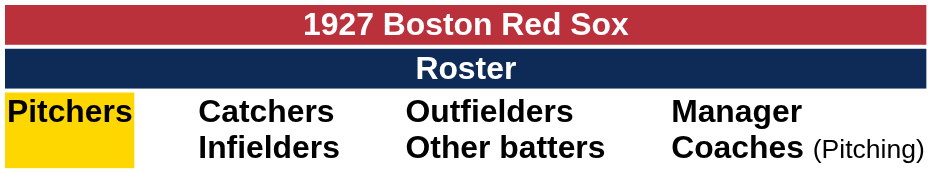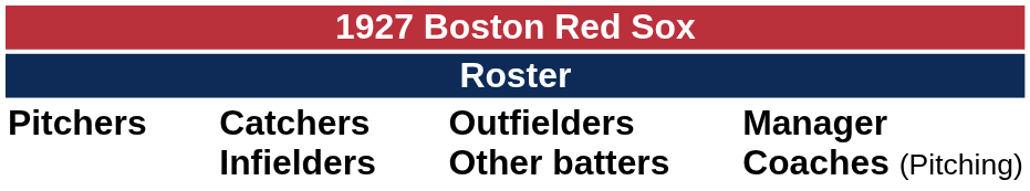Pitchers | column 1: gold background -> no background
